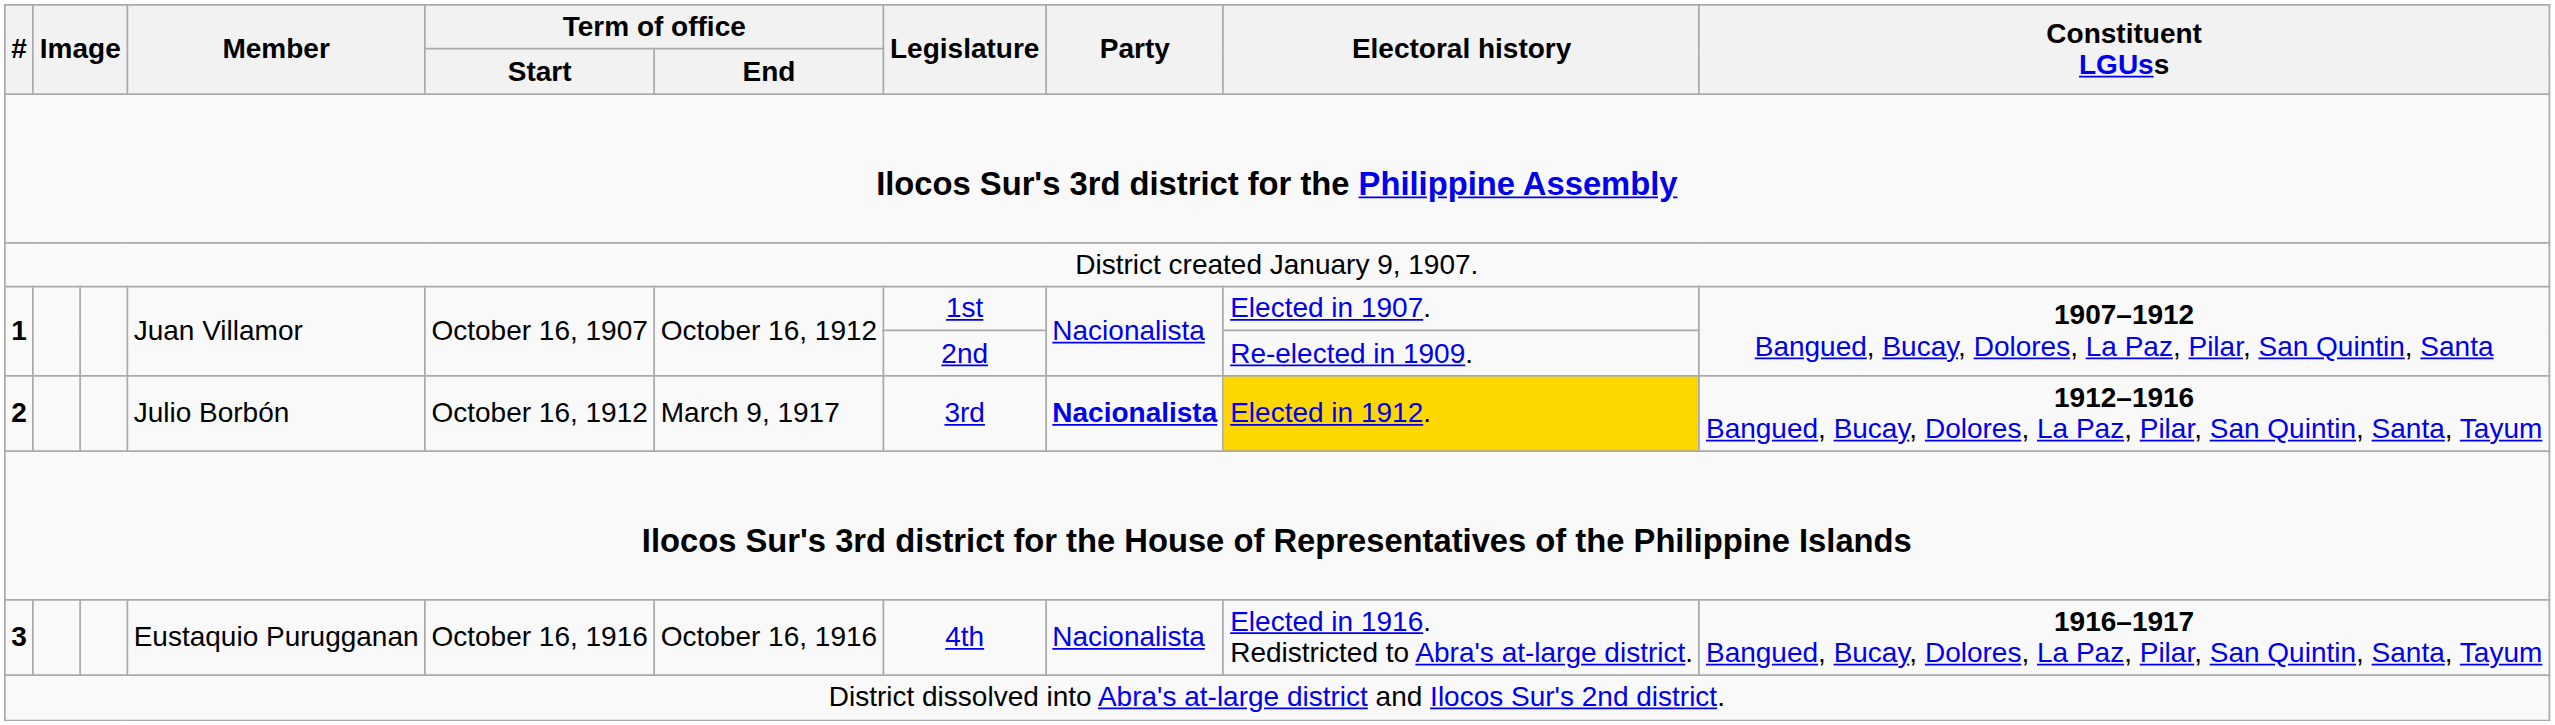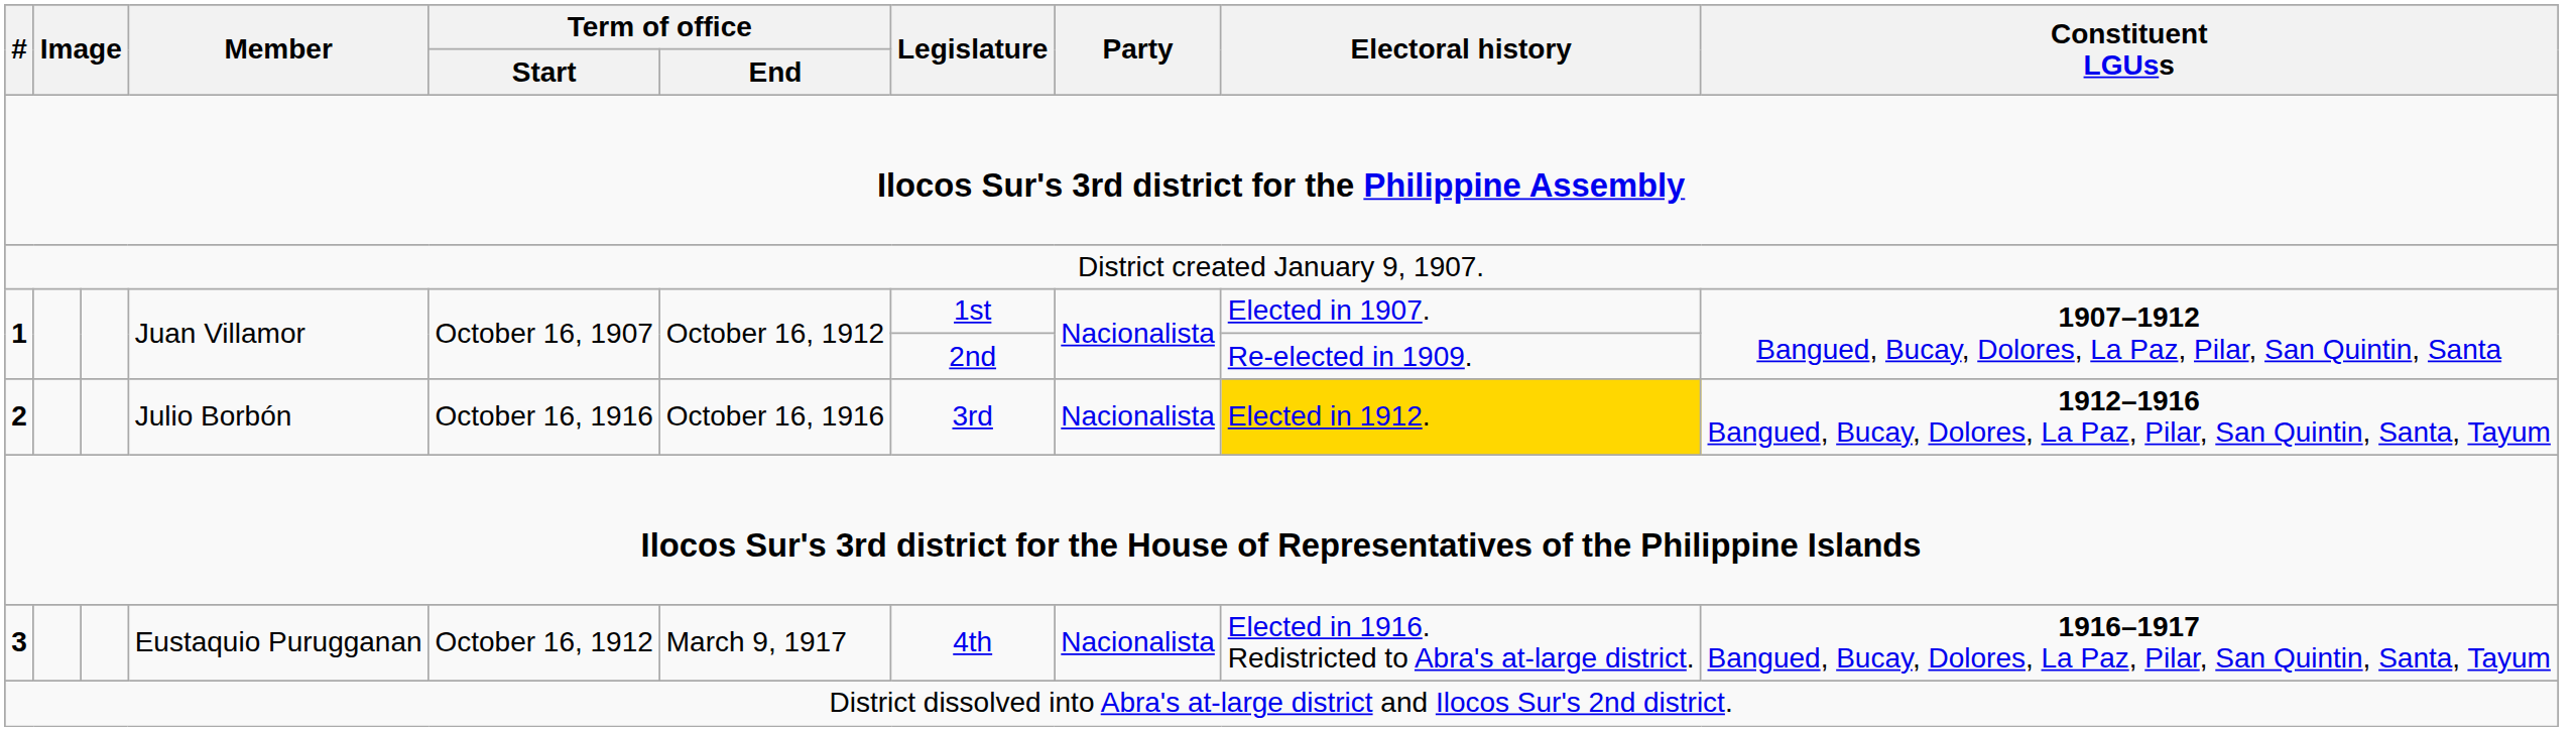2 | Term of office / Start: October 16, 1912 -> October 16, 1916
2 | Term of office / End: March 9, 1917 -> October 16, 1916
2 | Party: bold -> normal
3 | Term of office / Start: October 16, 1916 -> October 16, 1912
3 | Term of office / End: October 16, 1916 -> March 9, 1917
